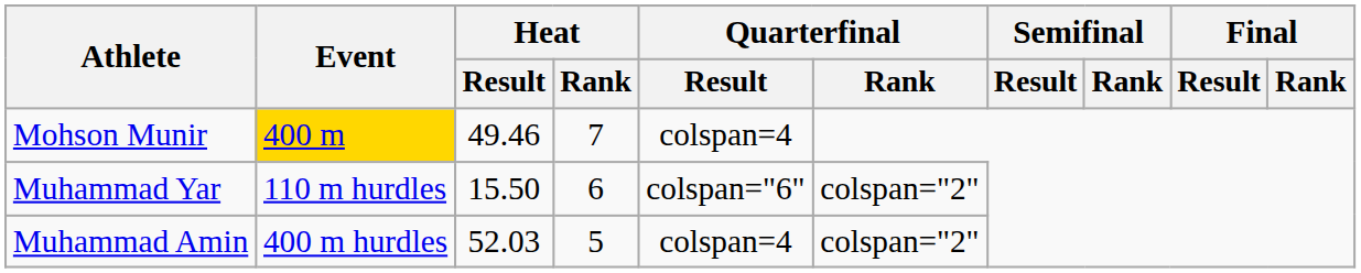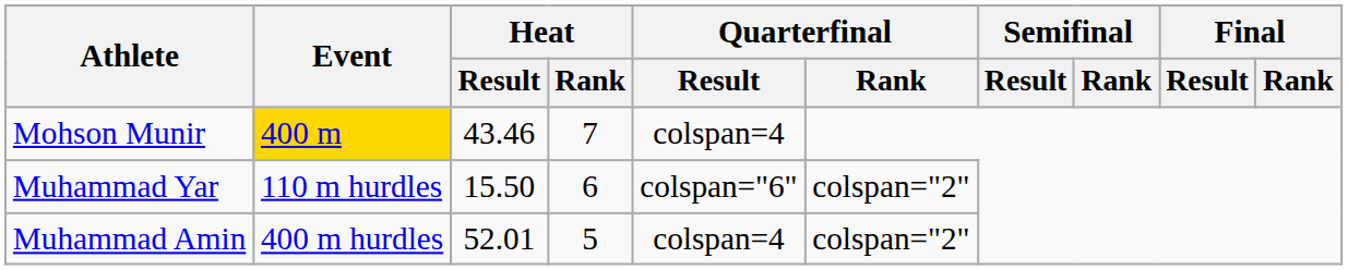Mohson Munir | Heat / Result: 49.46 -> 43.46
Muhammad Amin | Heat / Result: 52.03 -> 52.01
